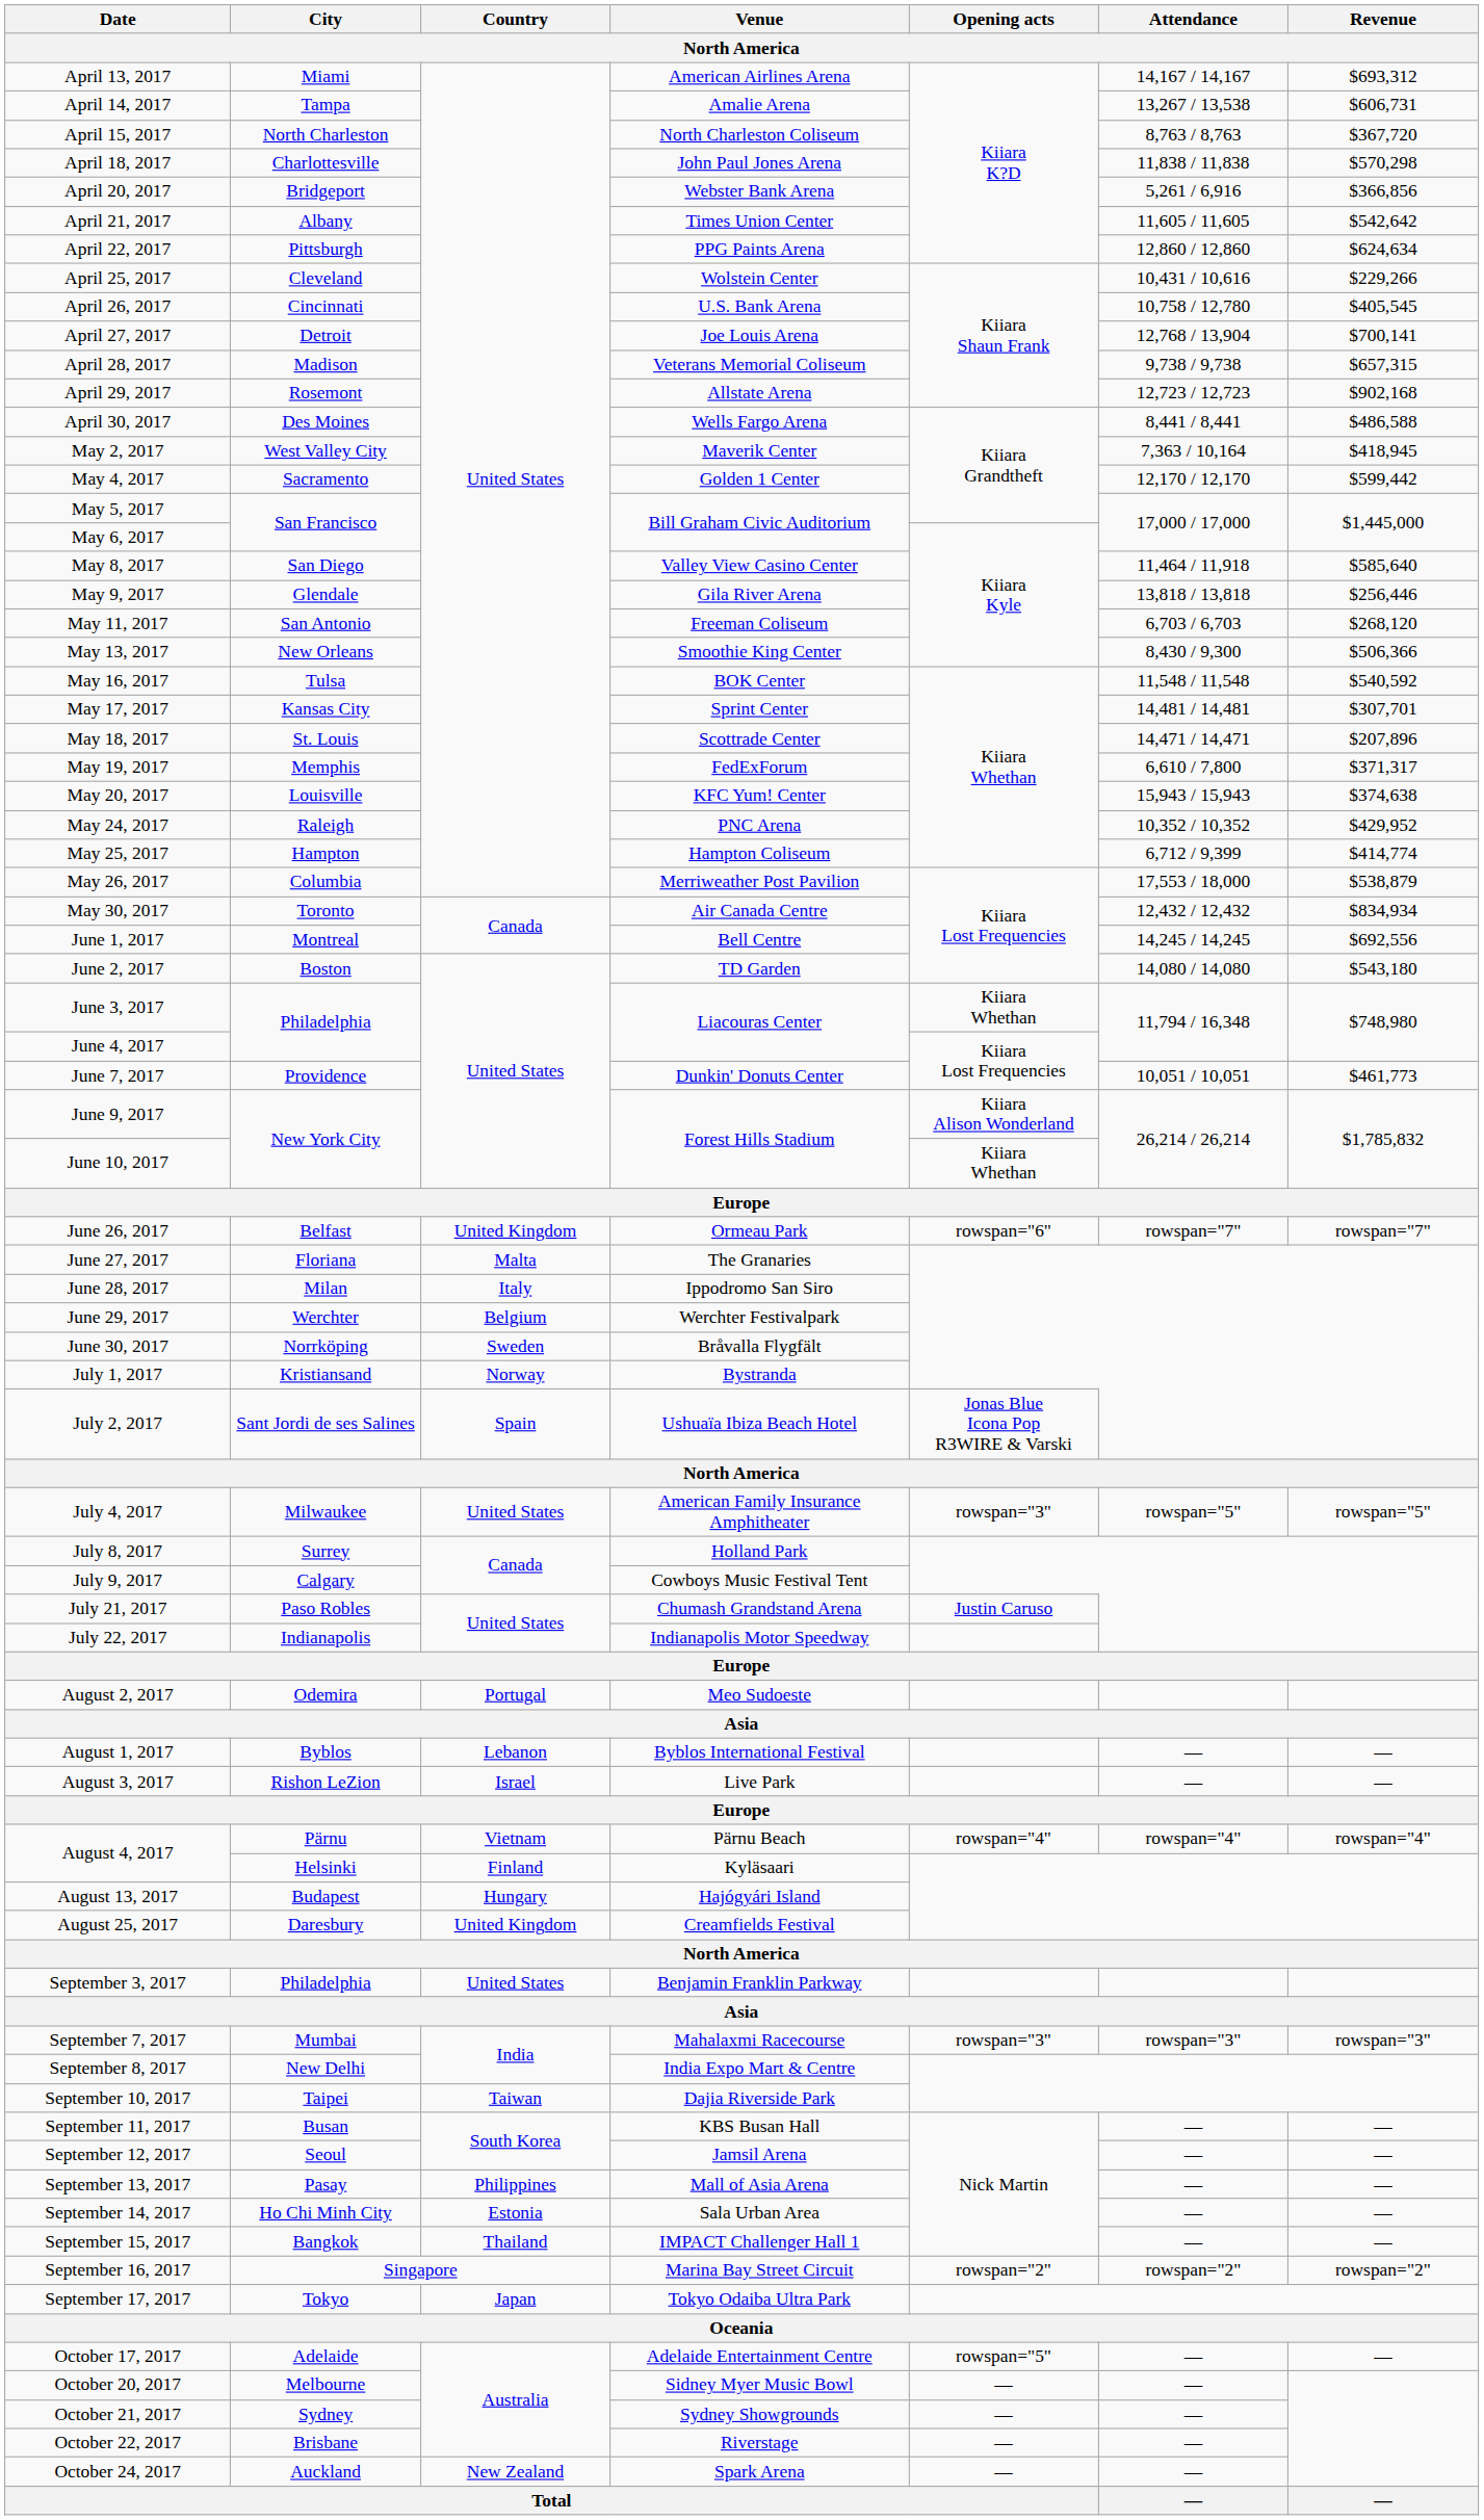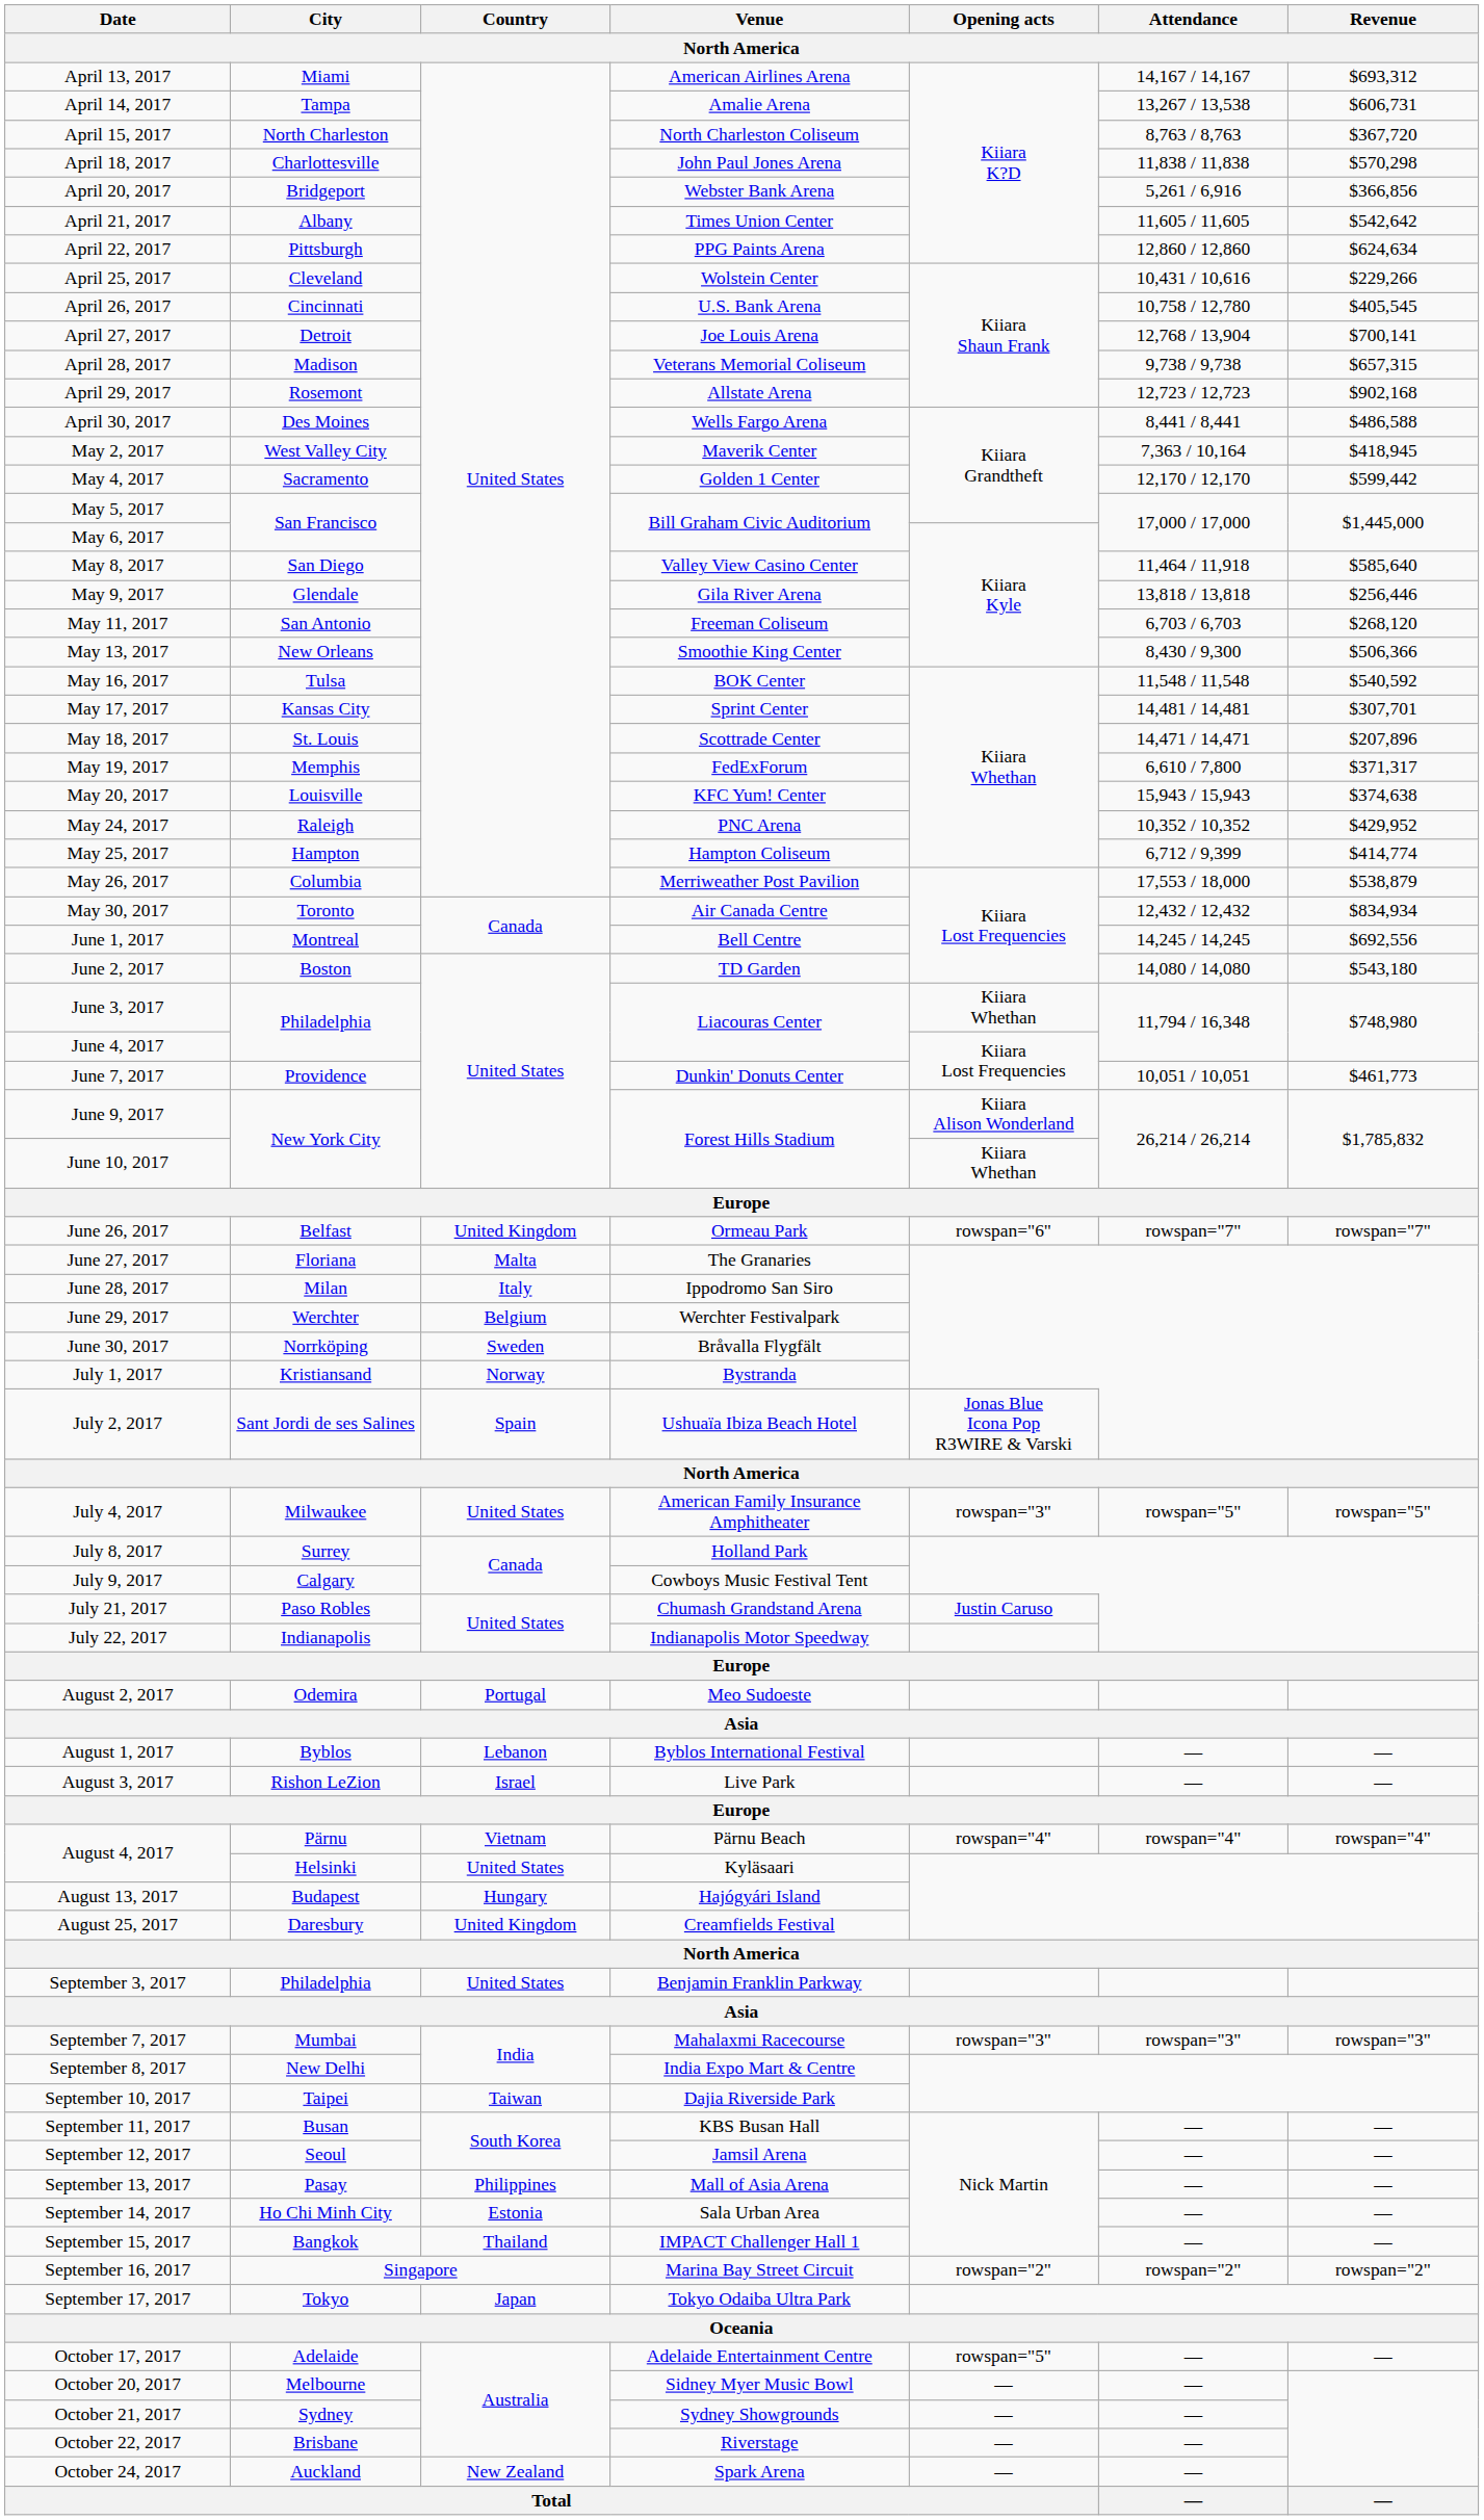August 4, 2017 / Kyläsaari | Country: Finland -> United States
